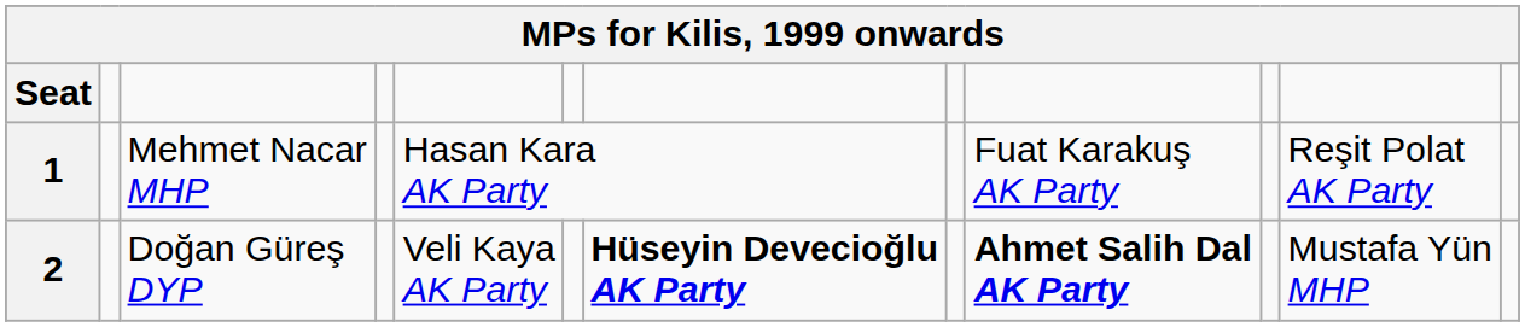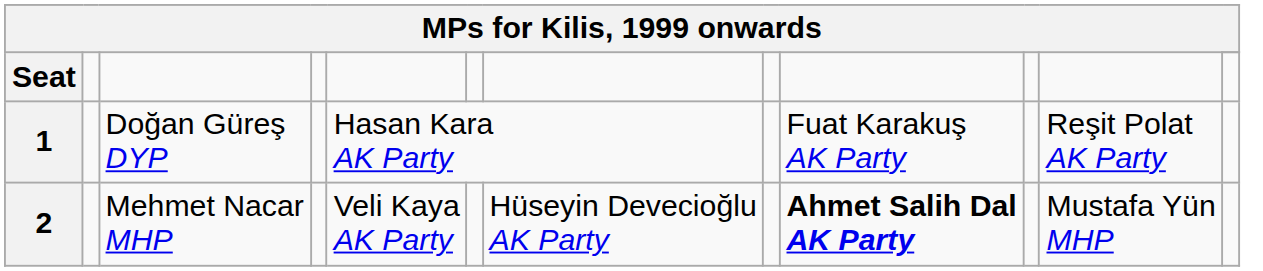1 | column 3: Mehmet Nacar MHP -> Doğan Güreş DYP
2 | column 3: Doğan Güreş DYP -> Mehmet Nacar MHP
2 | column 7: bold -> normal
